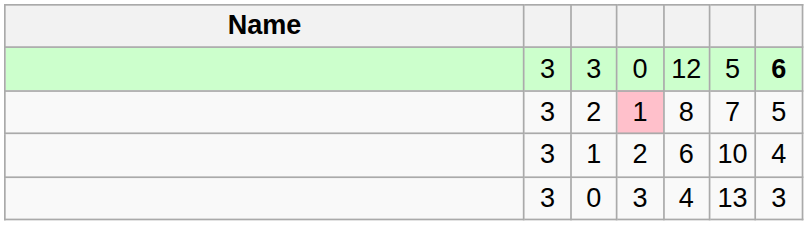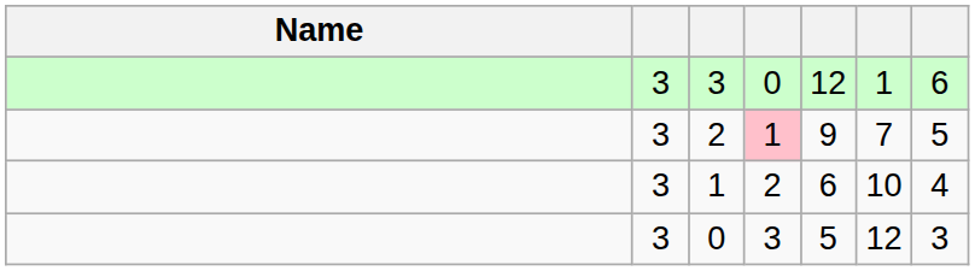row 2 | column 6: 5 -> 1
row 2 | column 7: bold -> normal
row 3 | column 5: 8 -> 9
row 5 | column 5: 4 -> 5
row 5 | column 6: 13 -> 12
